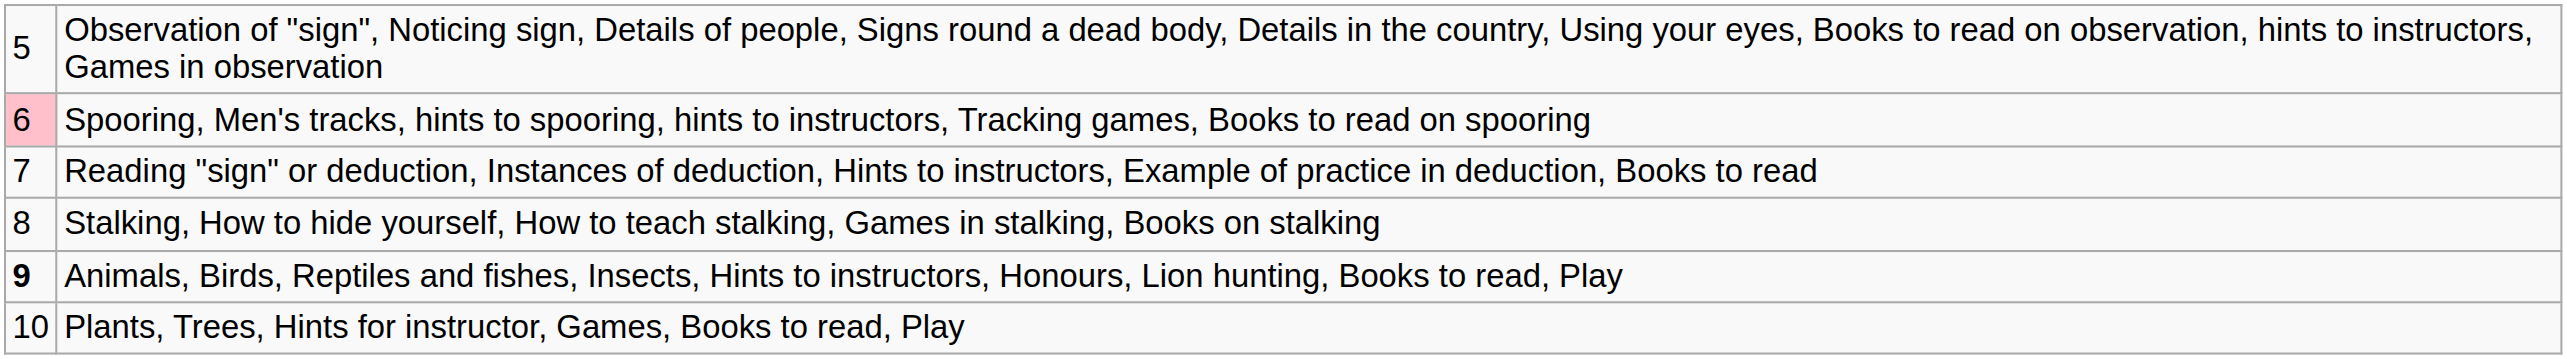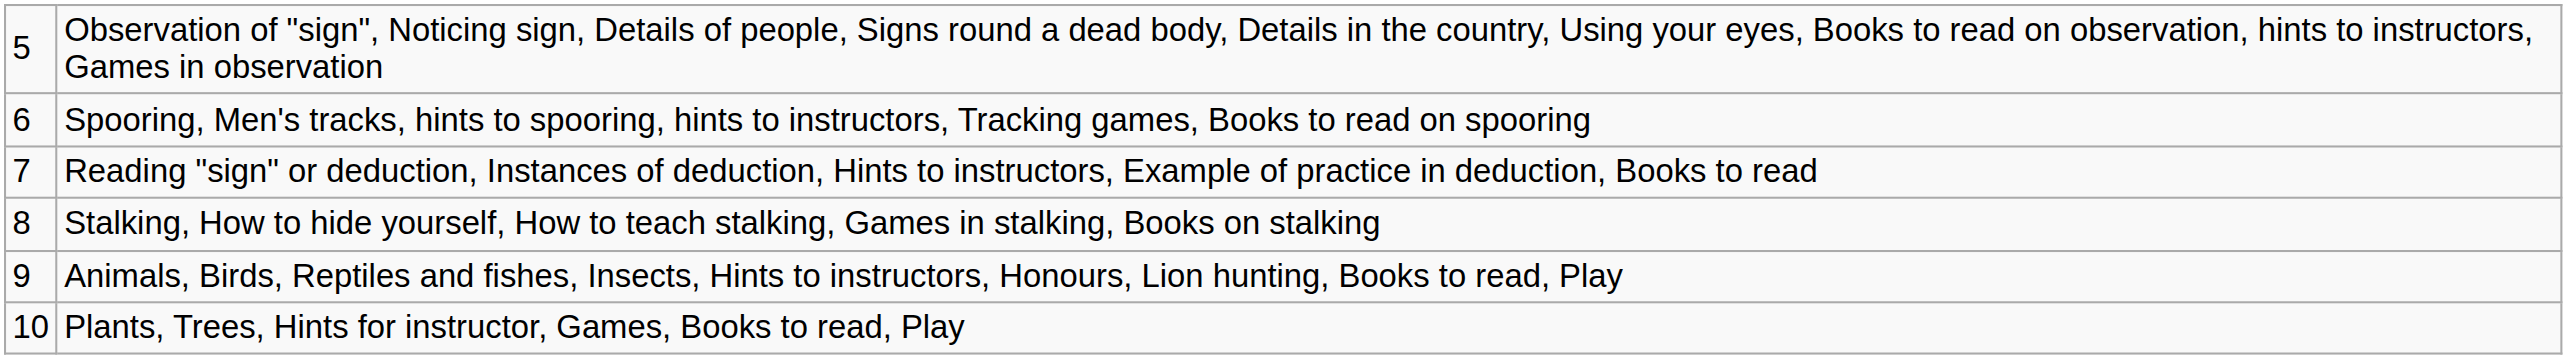row 2 | column 1: pink background -> no background
row 5 | column 1: bold -> normal
